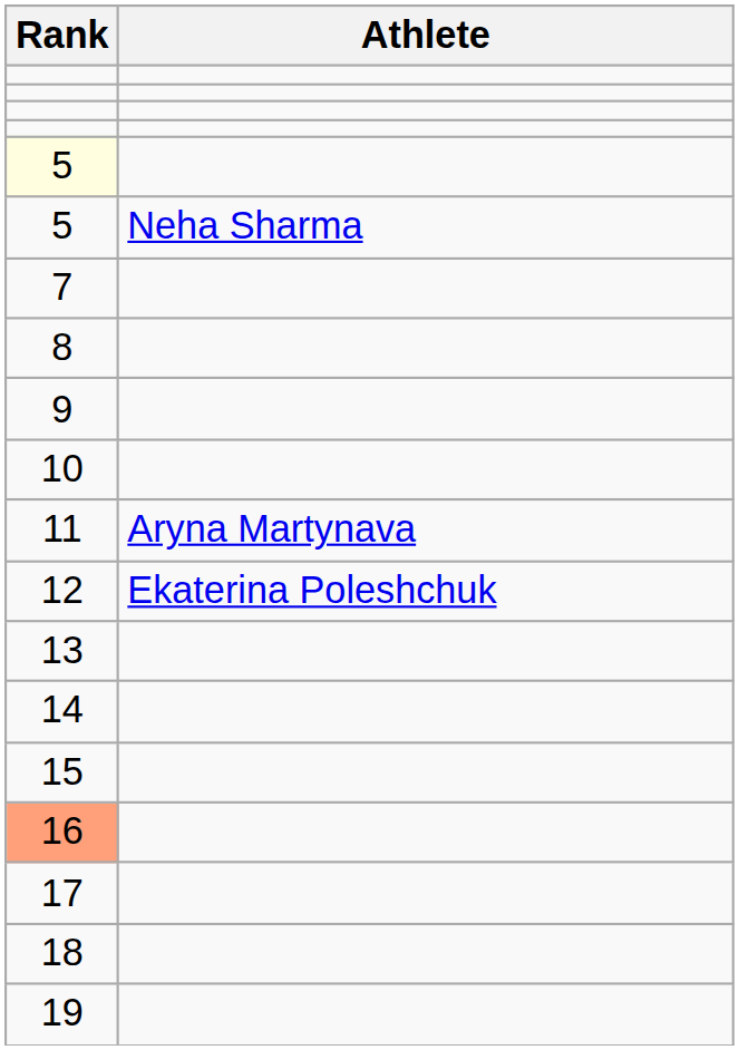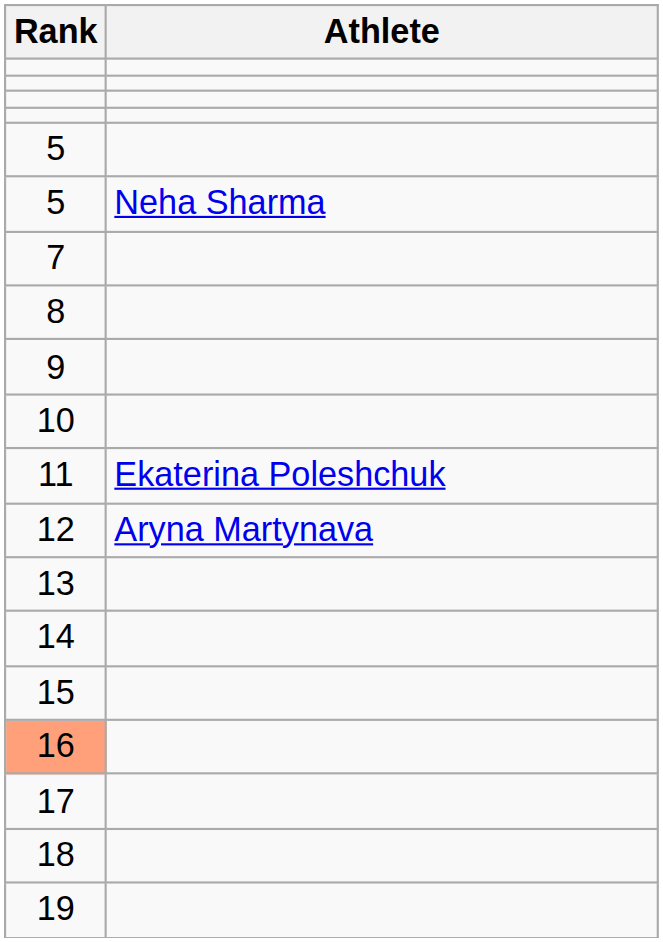row 6 | Rank: lightyellow background -> no background
row 12 | Athlete: Aryna Martynava -> Ekaterina Poleshchuk
row 13 | Athlete: Ekaterina Poleshchuk -> Aryna Martynava
